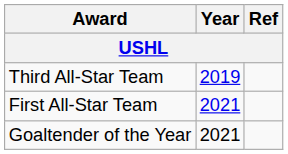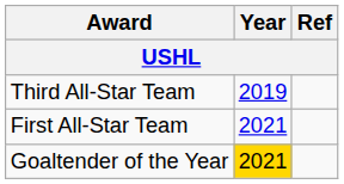Goaltender of the Year | Year: no background -> gold background
